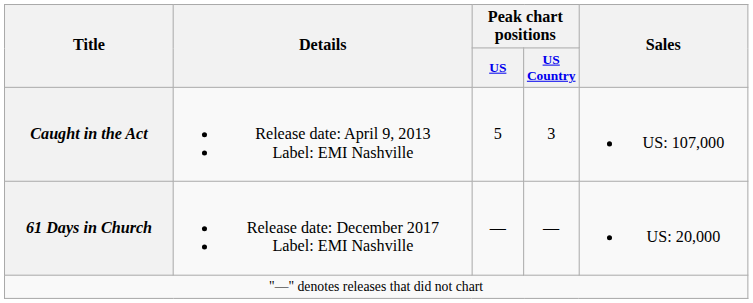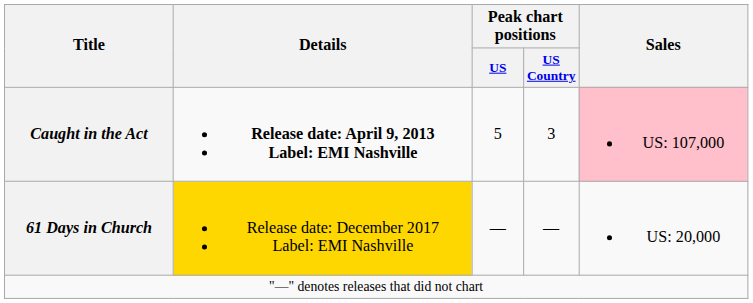Caught in the Act | Details: normal -> bold
Caught in the Act | Sales: no background -> pink background
61 Days in Church | Details: no background -> gold background
